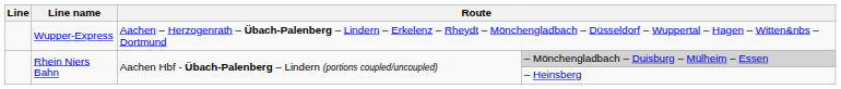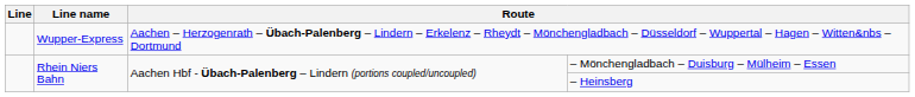– Mönchengladbach – Duisburg – Mülheim – Essen | column 4: lightgrey background -> no background
